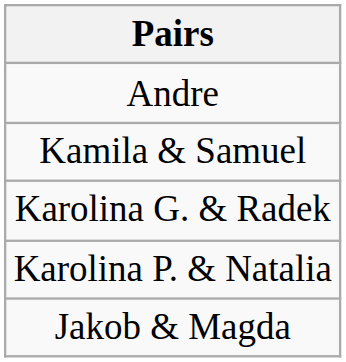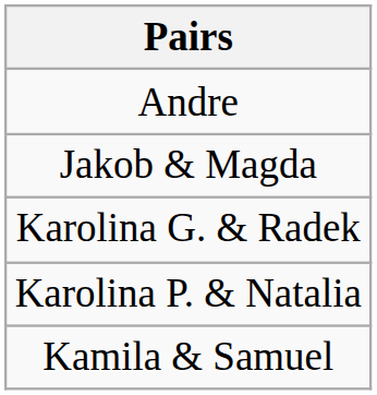row 3 | column 1: Kamila & Samuel -> Jakob & Magda
row 6 | column 1: Jakob & Magda -> Kamila & Samuel
